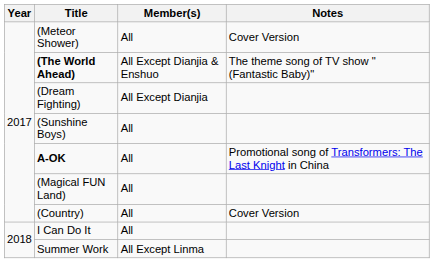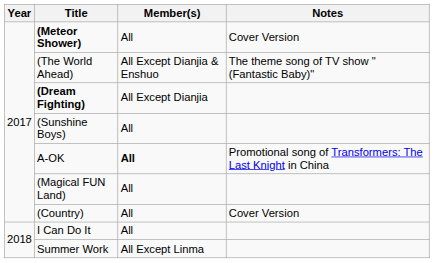row 2 | Title: normal -> bold
row 3 | Title: bold -> normal
row 4 | Title: normal -> bold
row 6 | Title: bold -> normal
row 6 | Member(s): normal -> bold
